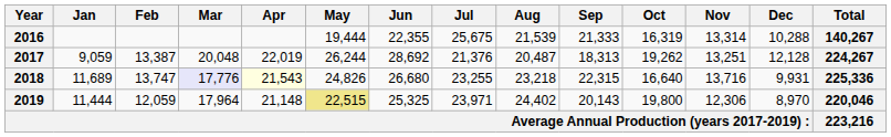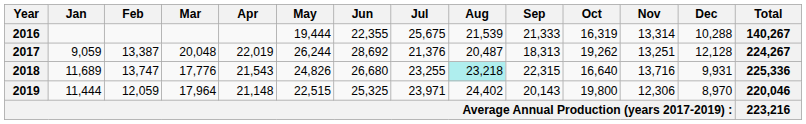2018 | Mar: lavender background -> no background
2018 | Apr: lightyellow background -> no background
2018 | Aug: no background -> paleturquoise background
2019 | May: khaki background -> no background
